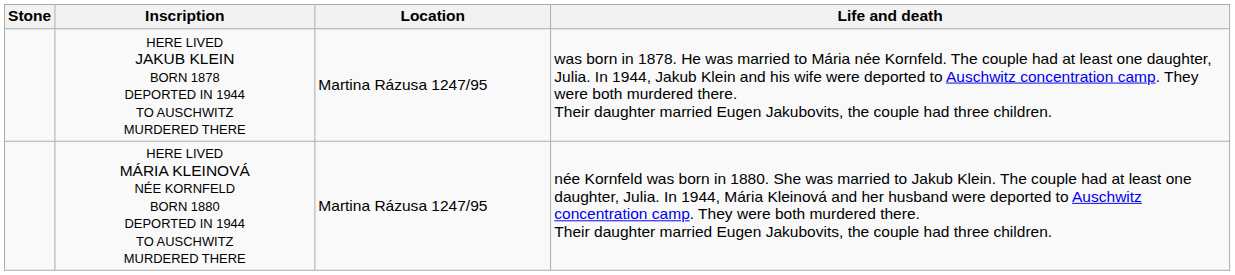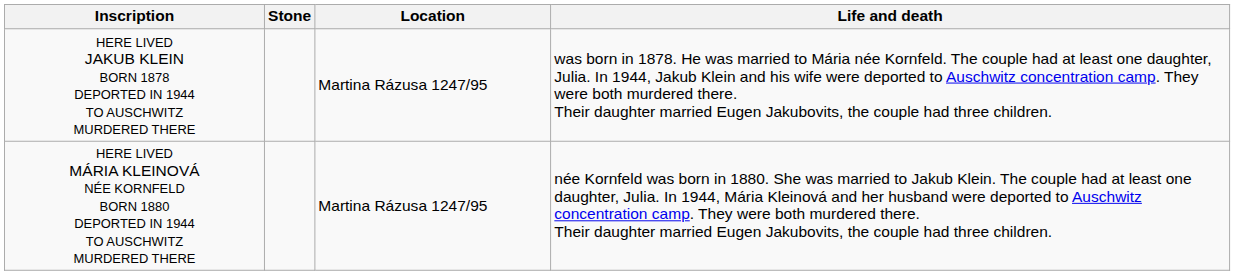columns swapped: Stone <-> Inscription
